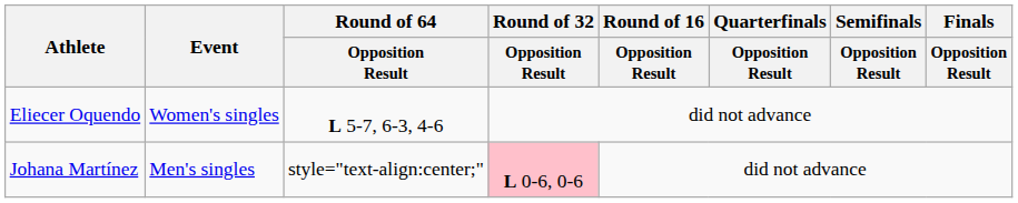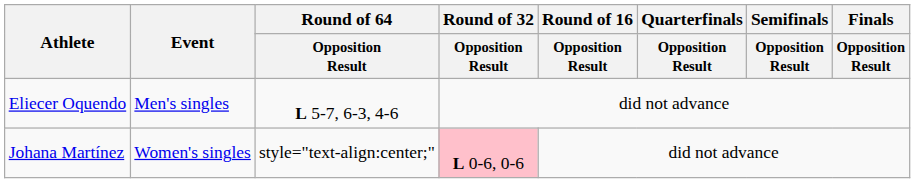Eliecer Oquendo | Event: Women's singles -> Men's singles
Johana Martínez | Event: Men's singles -> Women's singles
